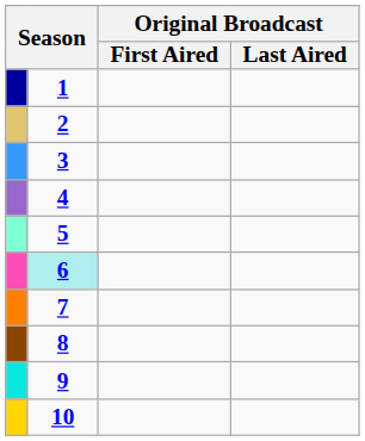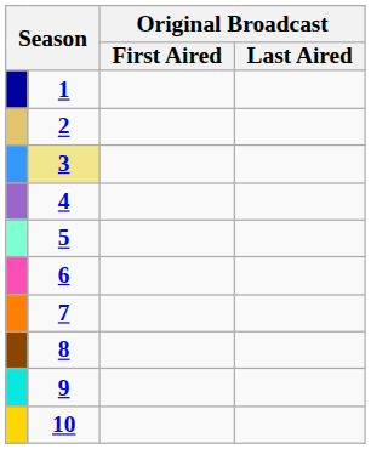3 | column 2: no background -> khaki background
6 | column 2: paleturquoise background -> no background
